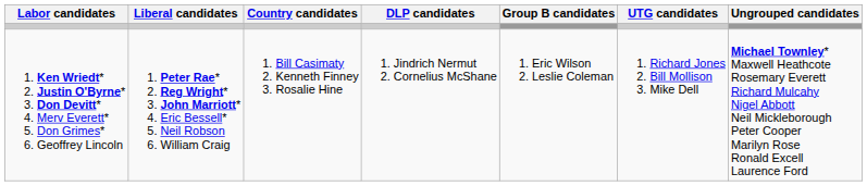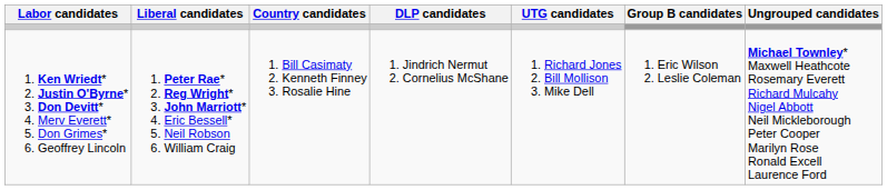columns swapped: UTG candidates <-> Group B candidates
